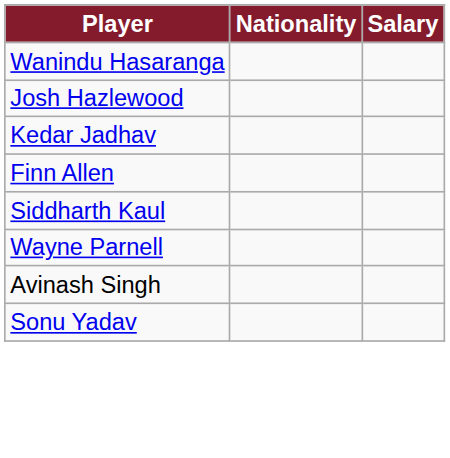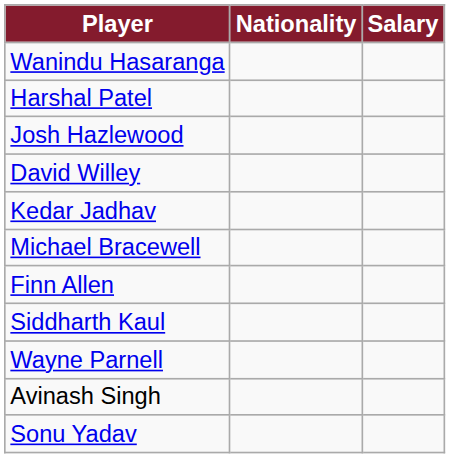+ row: Harshal Patel
+ row: David Willey
+ row: Michael Bracewell
